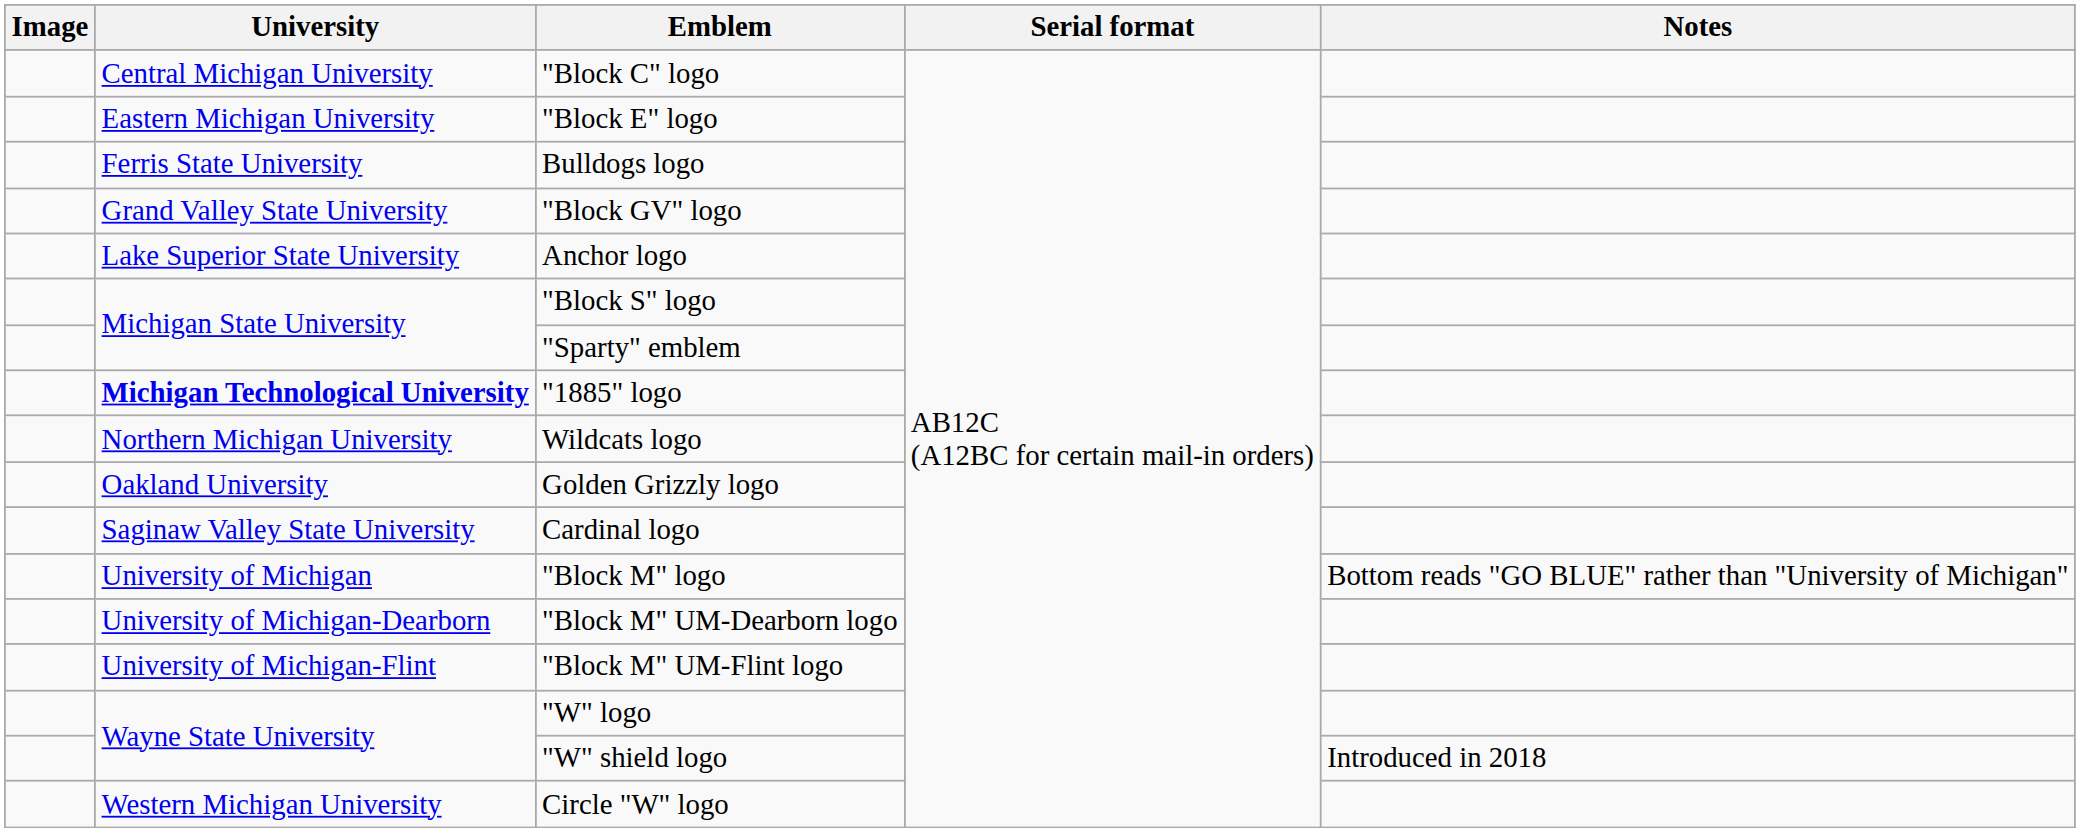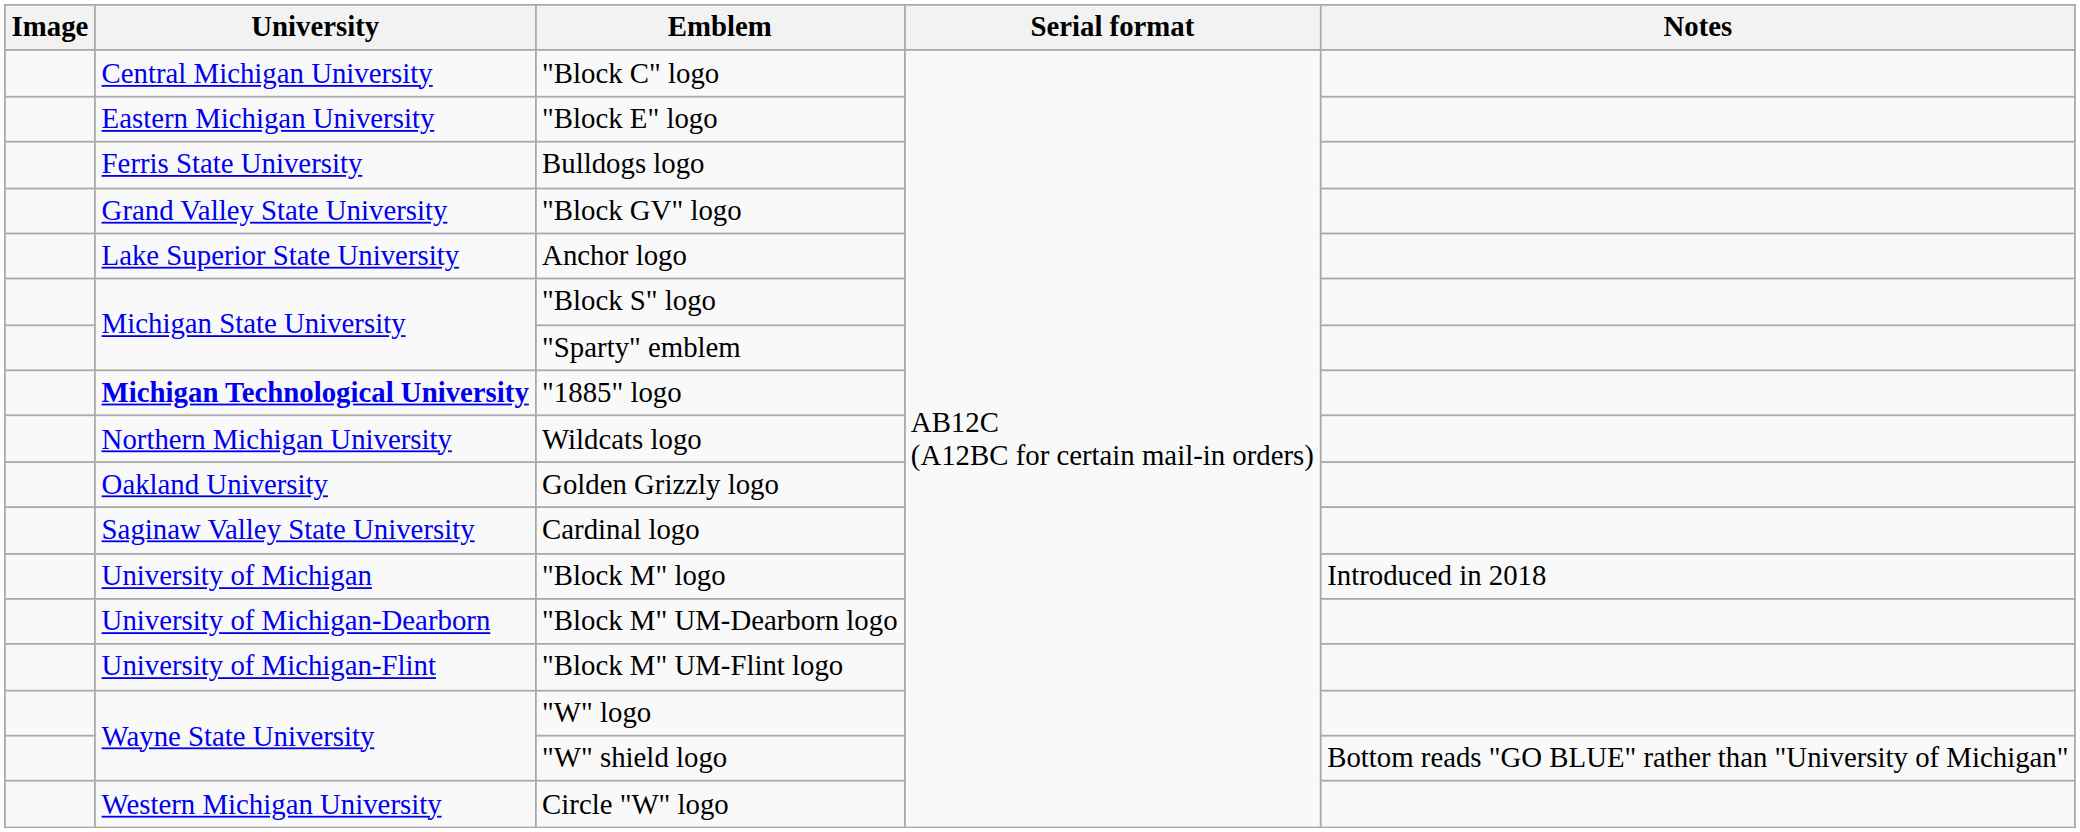"Block M" logo | Notes: Bottom reads "GO BLUE" rather than "University of Michigan" -> Introduced in 2018
"W" shield logo | Notes: Introduced in 2018 -> Bottom reads "GO BLUE" rather than "University of Michigan"
